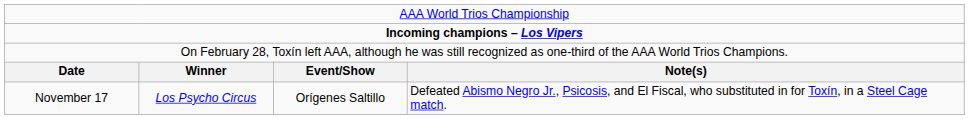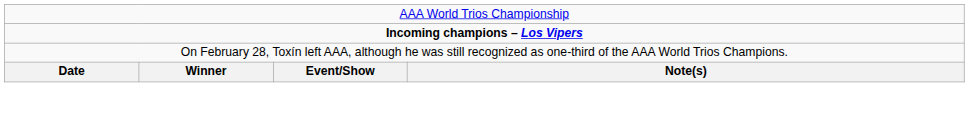- row: November 17 | Los Psycho Circus | Orígenes Saltillo | Defeated Abismo Negro Jr., Psicosis, and El Fiscal, who substituted in for Toxín, in a Steel Cage match.
